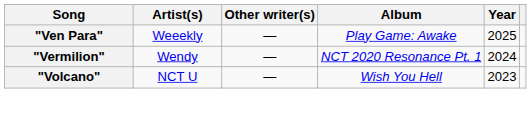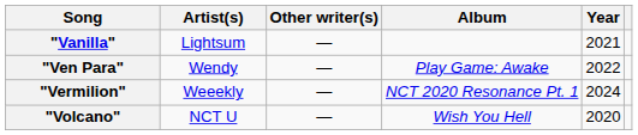+ row: "Vanilla" | Lightsum | — | 2021
"Ven Para" | Artist(s): Weeekly -> Wendy
"Ven Para" | Year: 2025 -> 2022
"Vermilion" | Artist(s): Wendy -> Weeekly
"Volcano" | Year: 2023 -> 2020
